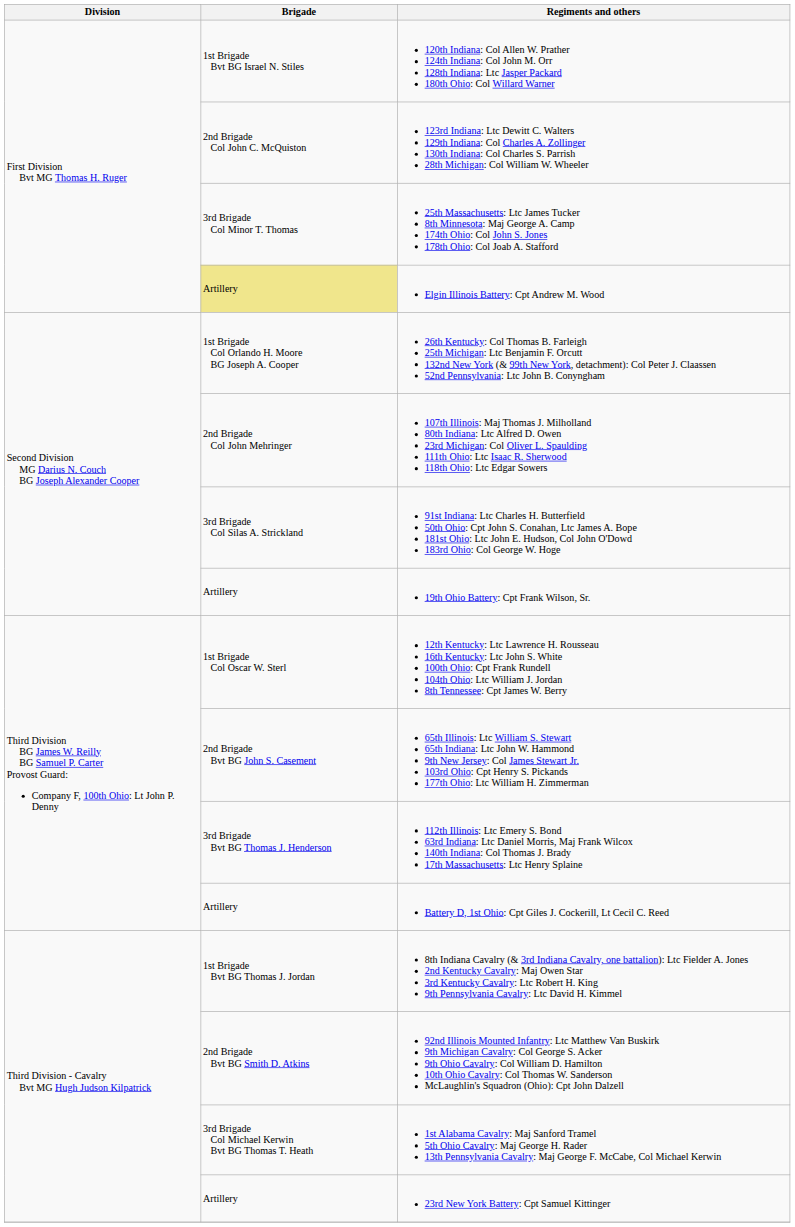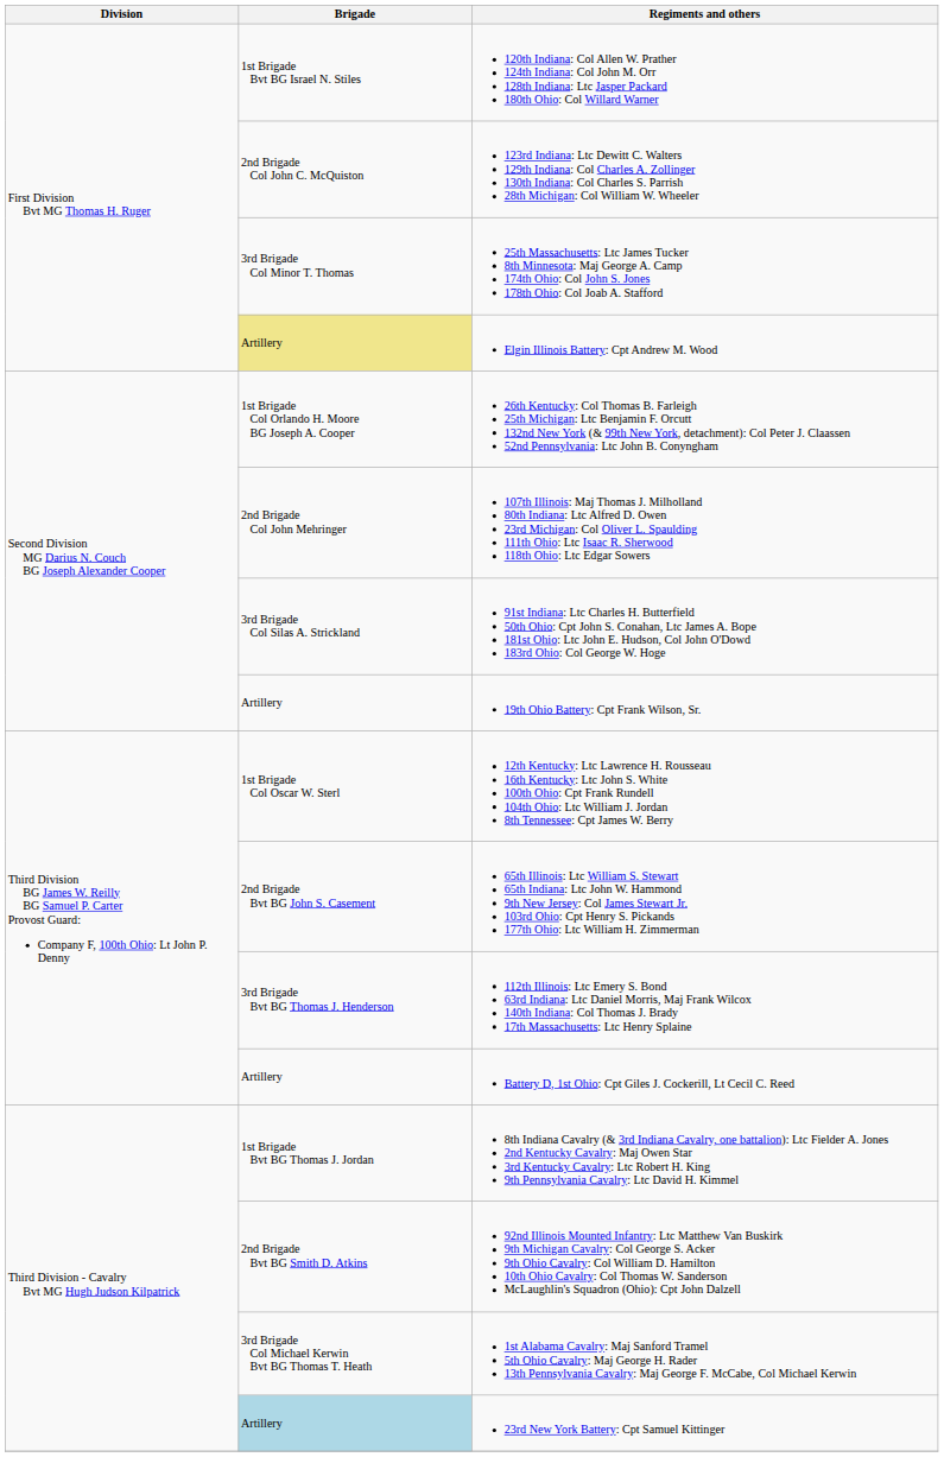23rd New York Battery: Cpt Samuel Kittinger | Brigade: no background -> lightblue background
